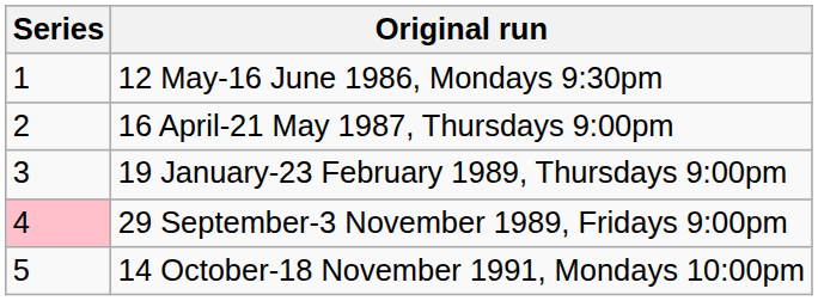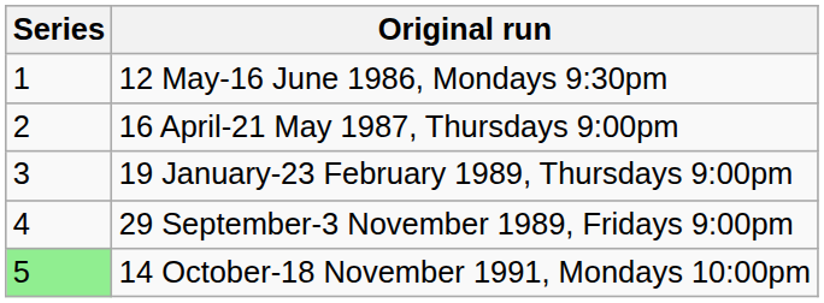29 September-3 November 1989, Fridays 9:00pm | Series: pink background -> no background
14 October-18 November 1991, Mondays 10:00pm | Series: no background -> lightgreen background
